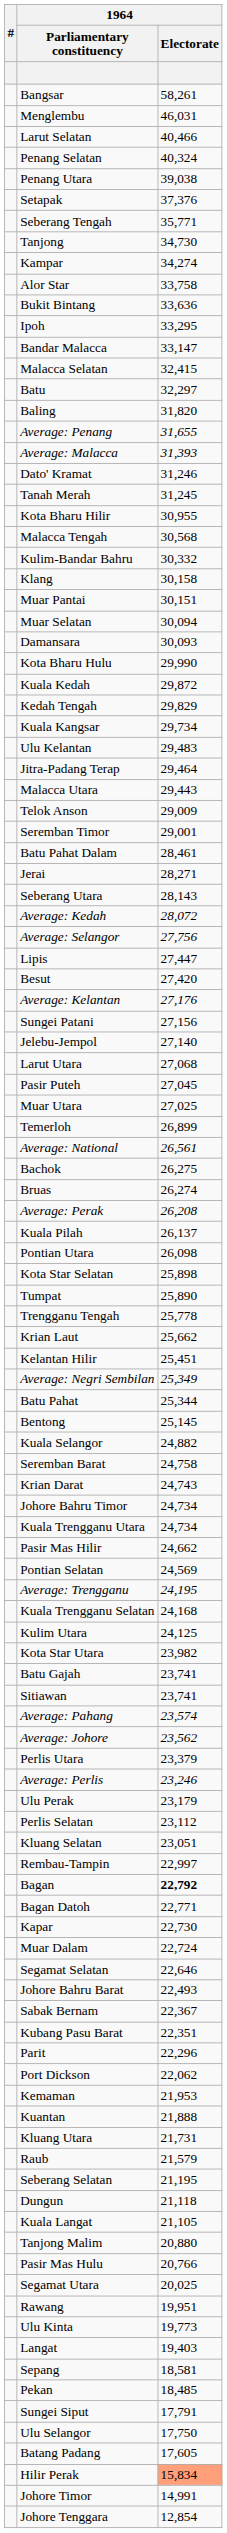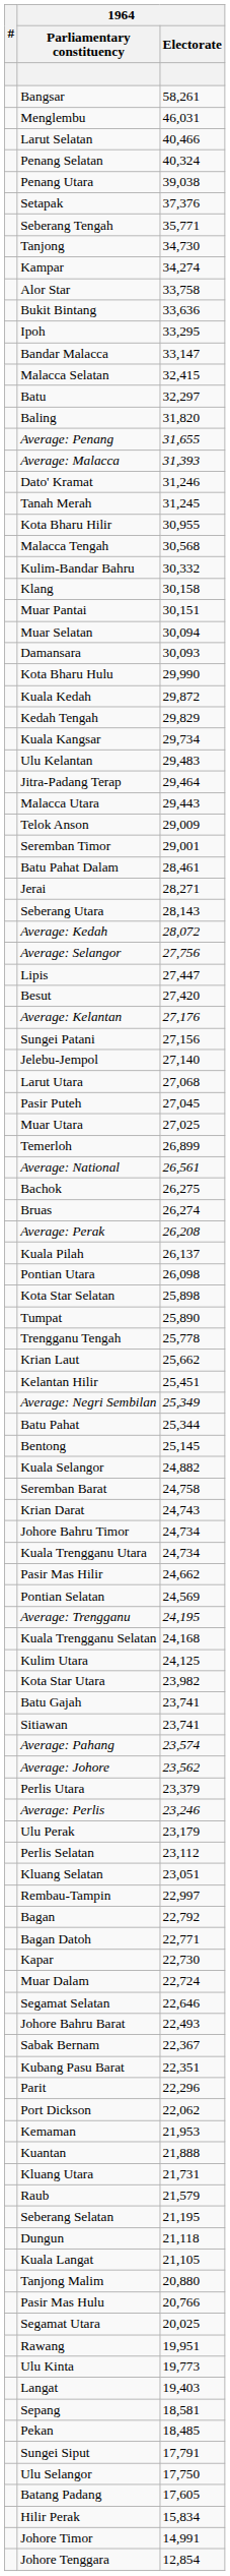Bagan | 1964 / Electorate: bold -> normal
Hilir Perak | 1964 / Electorate: lightsalmon background -> no background
